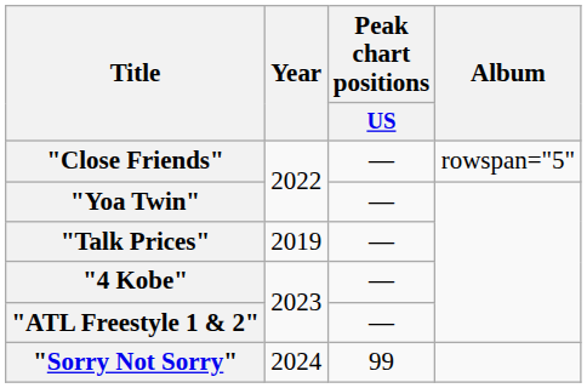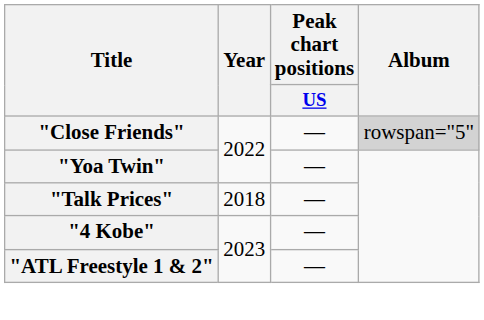"Close Friends" | Album: no background -> lightgrey background
"Talk Prices" | Year: 2019 -> 2018
- row: "Sorry Not Sorry" | 2024 | 99
